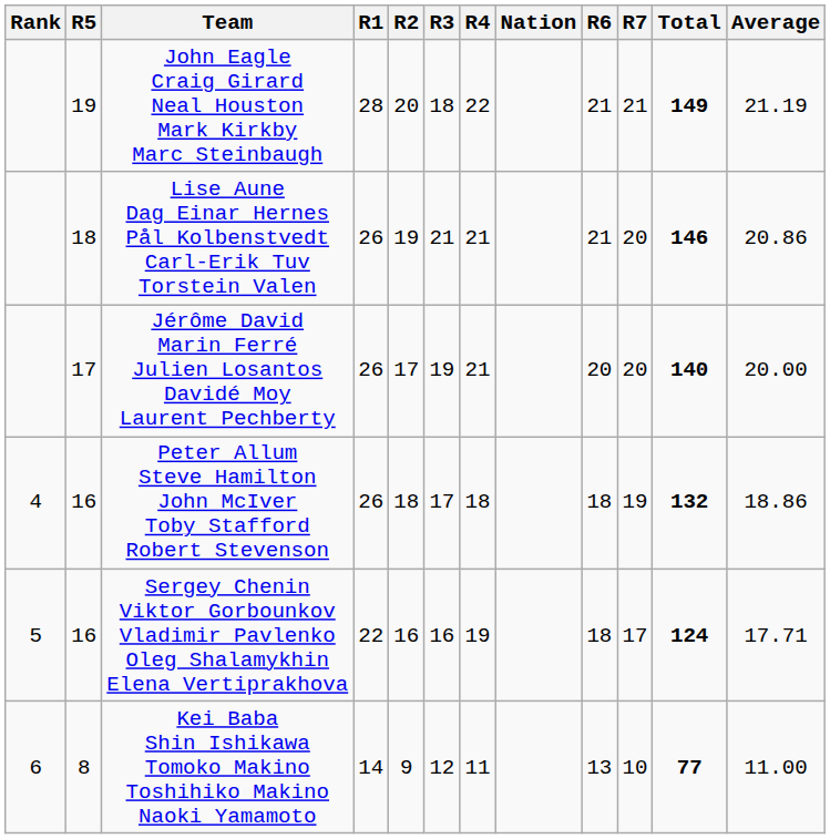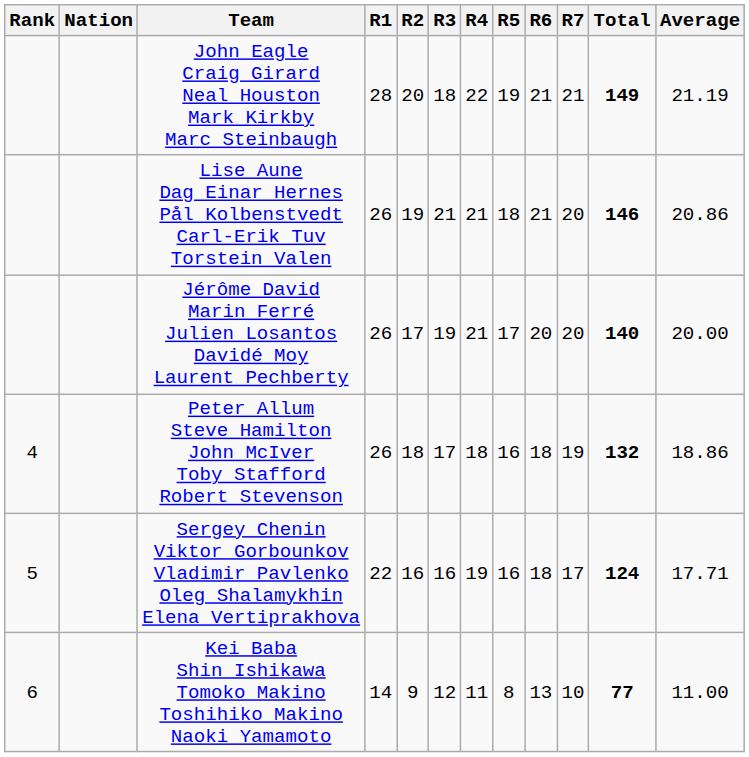columns swapped: Nation <-> R5
